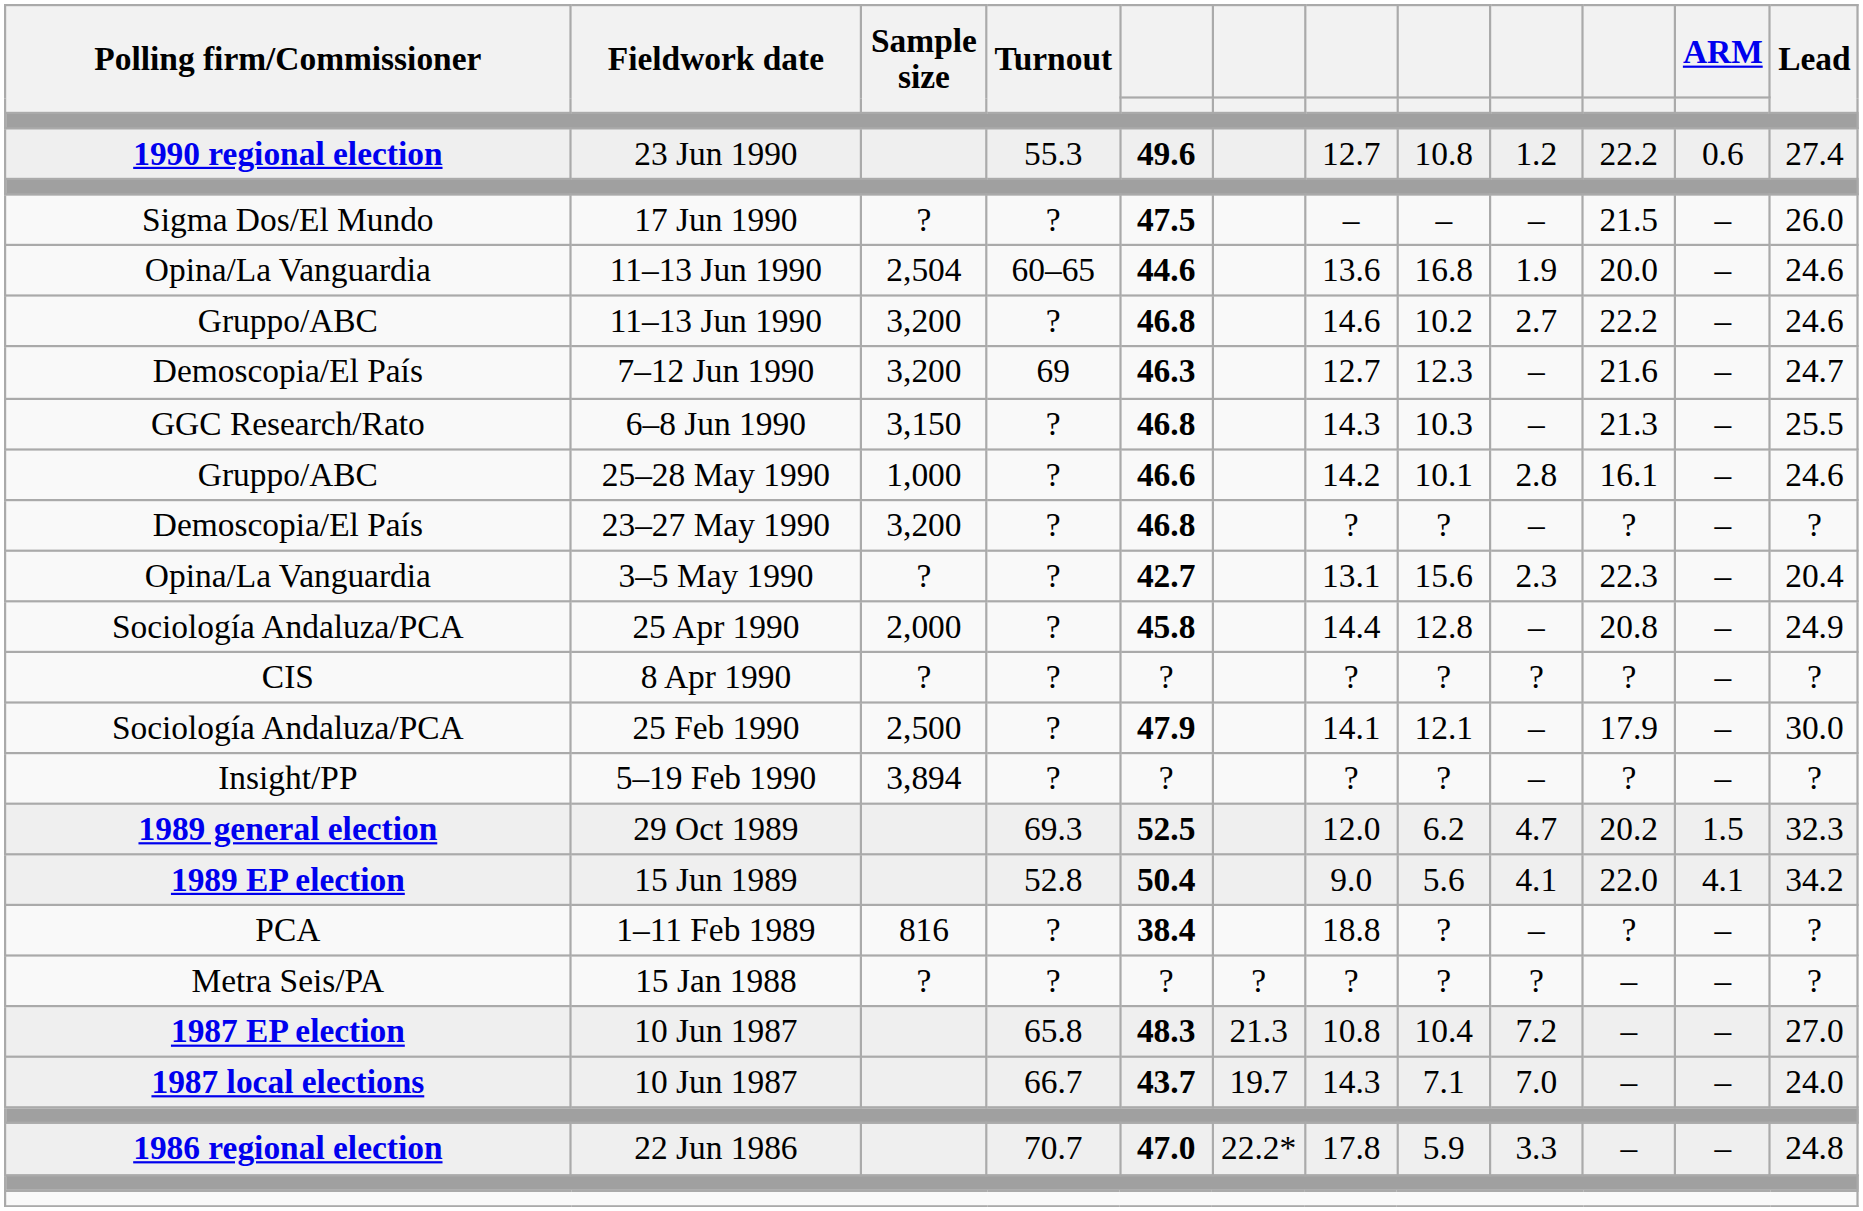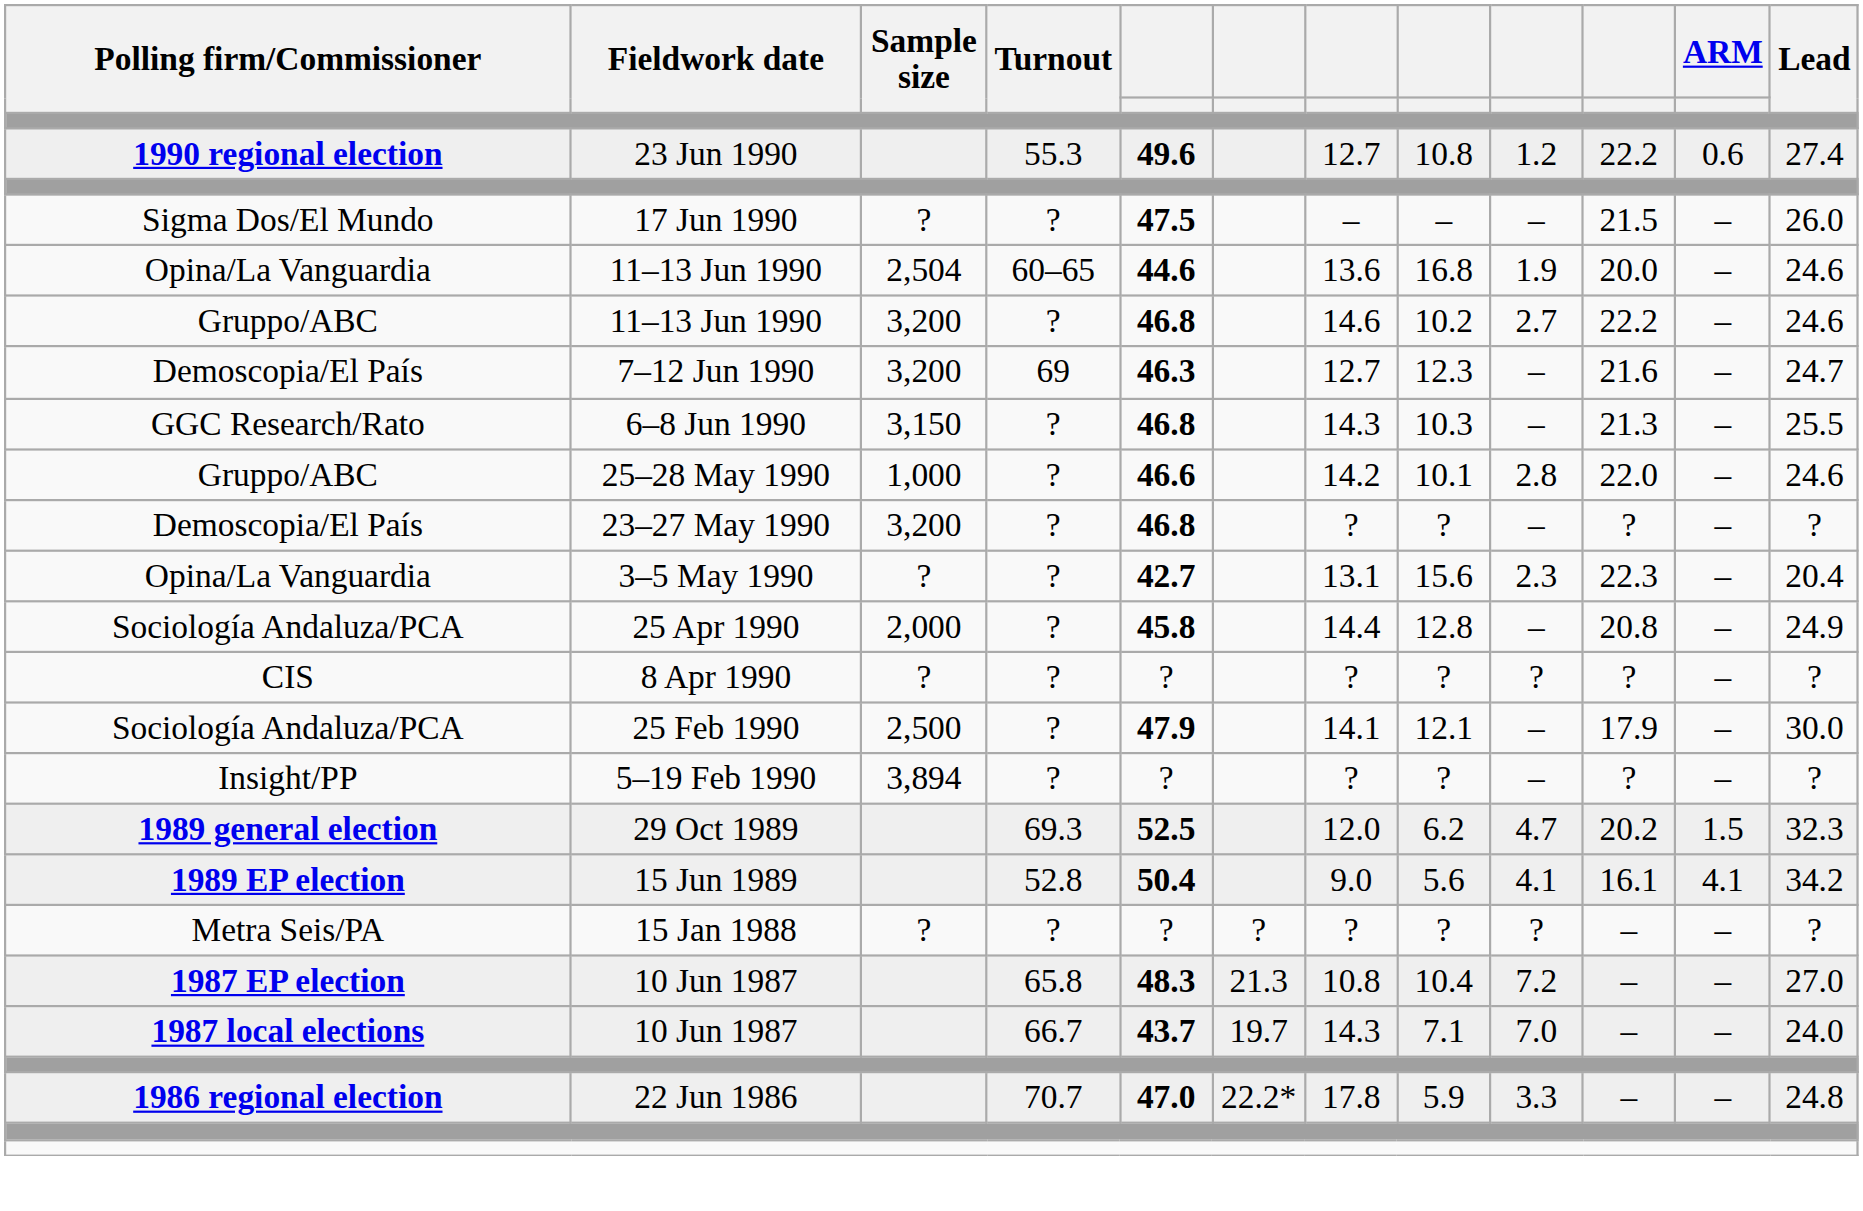25–28 May 1990 | column 10: 16.1 -> 22.0
15 Jun 1989 | column 10: 22.0 -> 16.1
- row: PCA | 1–11 Feb 1989 | 816 | ? | 38.4 | 18.8 | ? | – | ? | – | ?
